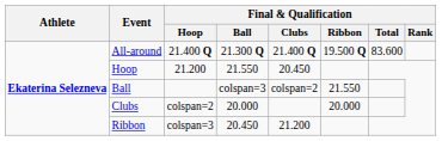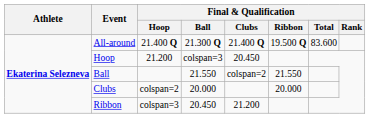row 4 | Final & Qualification / Ball: 21.550 -> colspan=3
row 5 | Final & Qualification / Ball: colspan=3 -> 21.550
